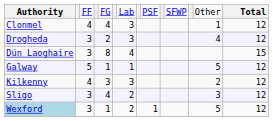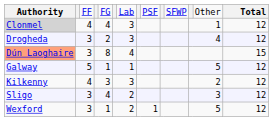Clonmel | column 1: no background -> lightgrey background
Dún Laoghaire | column 1: no background -> lightsalmon background
Wexford | column 1: lightblue background -> no background
